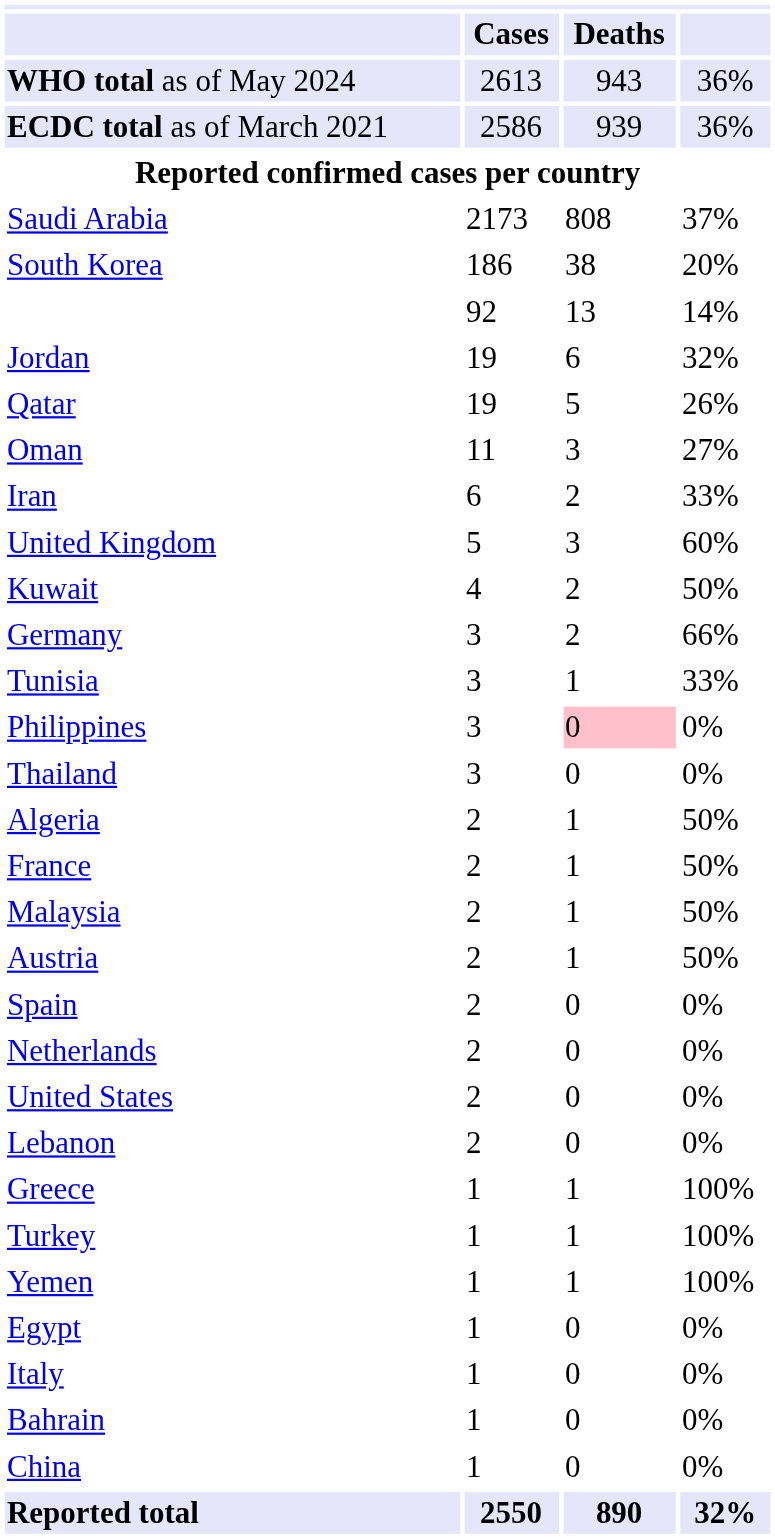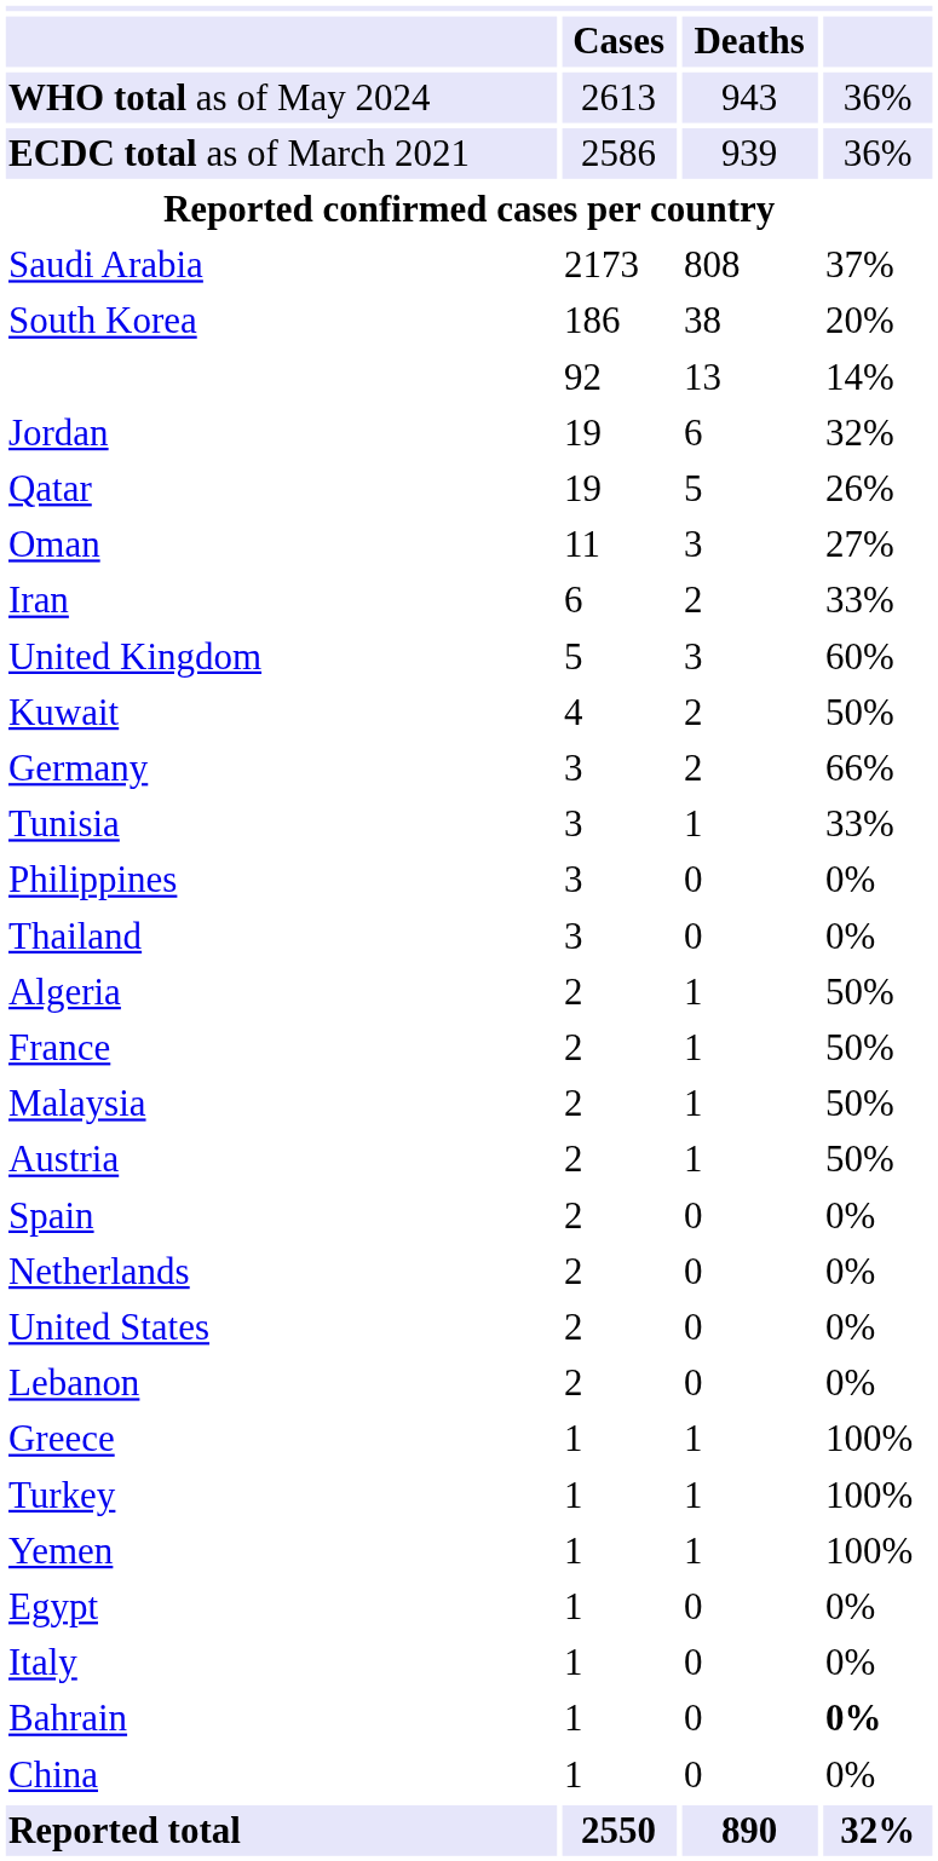Philippines | column 3: pink background -> no background
Bahrain | column 4: normal -> bold
